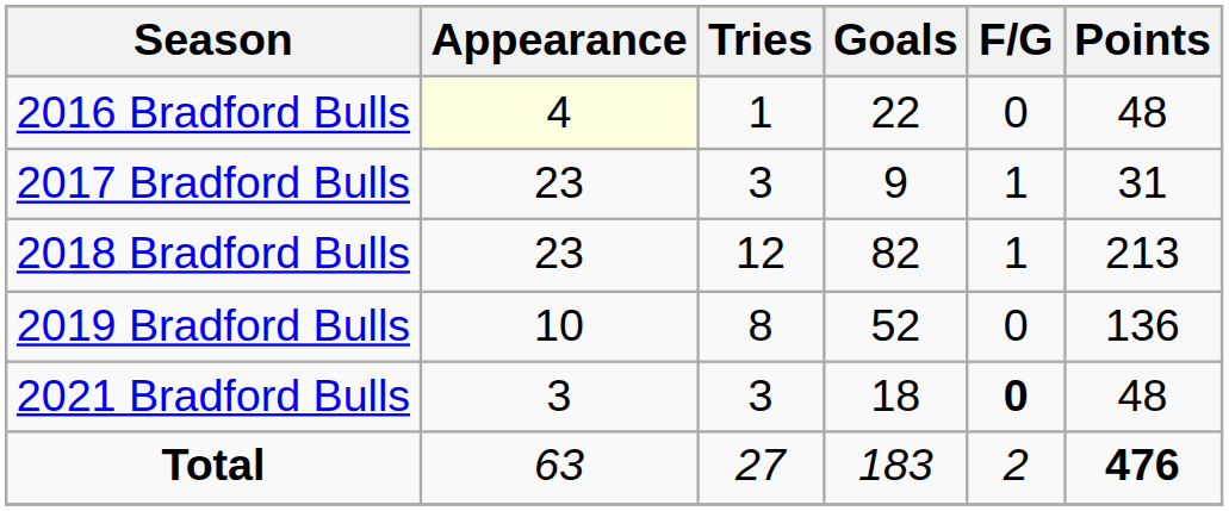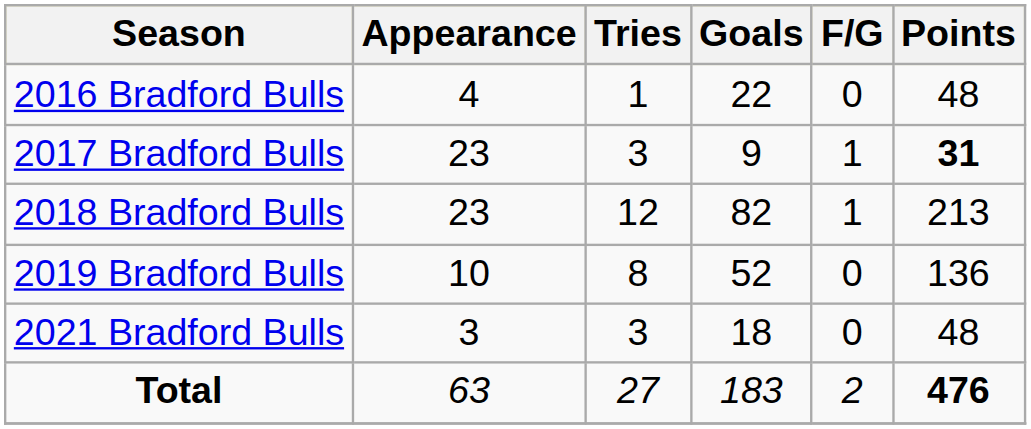2016 Bradford Bulls | Appearance: lightyellow background -> no background
2017 Bradford Bulls | Points: normal -> bold
2021 Bradford Bulls | F/G: bold -> normal
